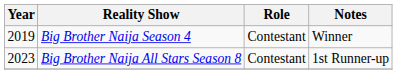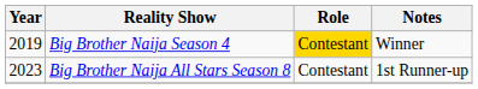Big Brother Naija Season 4 | Role: no background -> gold background
